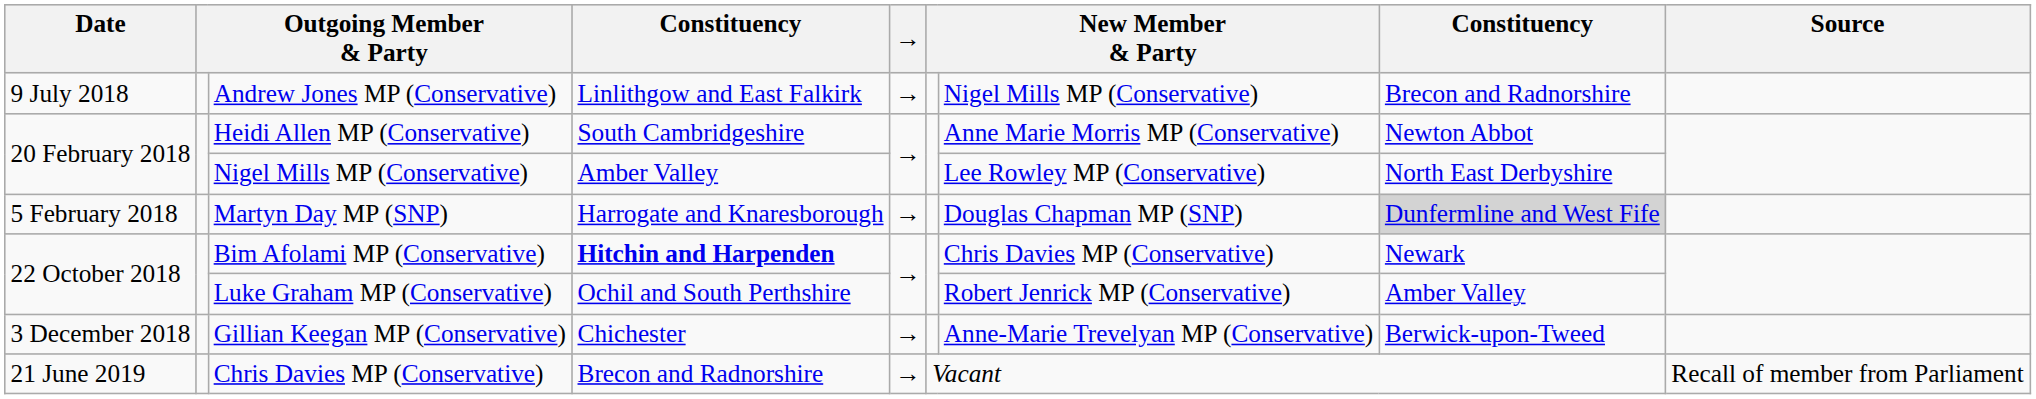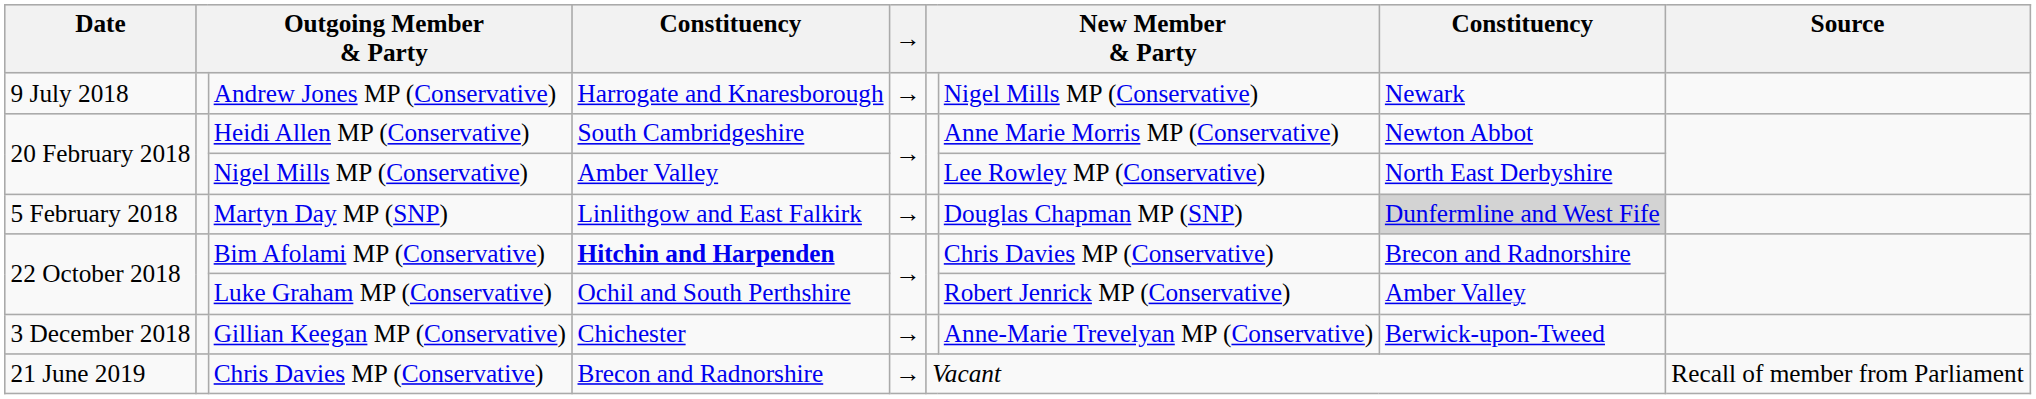Andrew Jones MP (Conservative) | column 4: Linlithgow and East Falkirk -> Harrogate and Knaresborough
Andrew Jones MP (Conservative) | column 8: Brecon and Radnorshire -> Newark
Martyn Day MP (SNP) | column 4: Harrogate and Knaresborough -> Linlithgow and East Falkirk
Bim Afolami MP (Conservative) | column 8: Newark -> Brecon and Radnorshire
